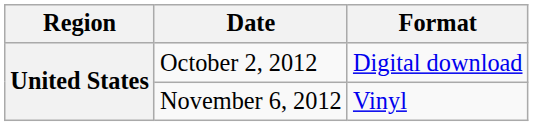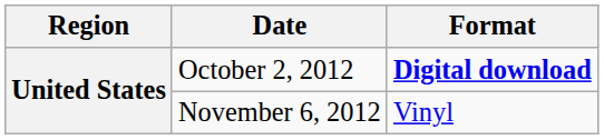October 2, 2012 | Format: normal -> bold
